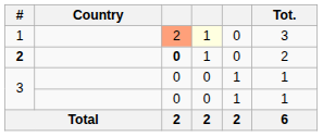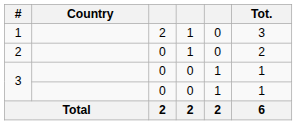row 2 | column 3: lightsalmon background -> no background
row 2 | column 4: lightyellow background -> no background
row 3 | #: bold -> normal
row 3 | column 3: bold -> normal
